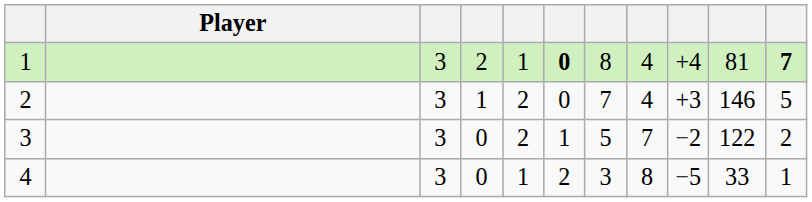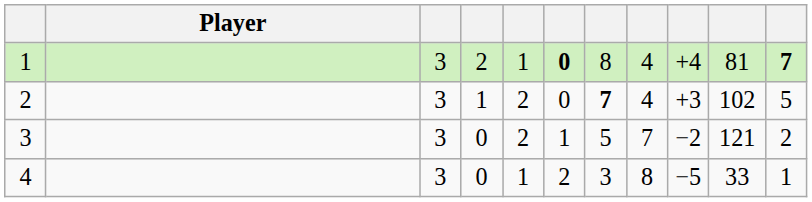row 3 | column 7: normal -> bold
row 3 | column 10: 146 -> 102
row 4 | column 10: 122 -> 121
